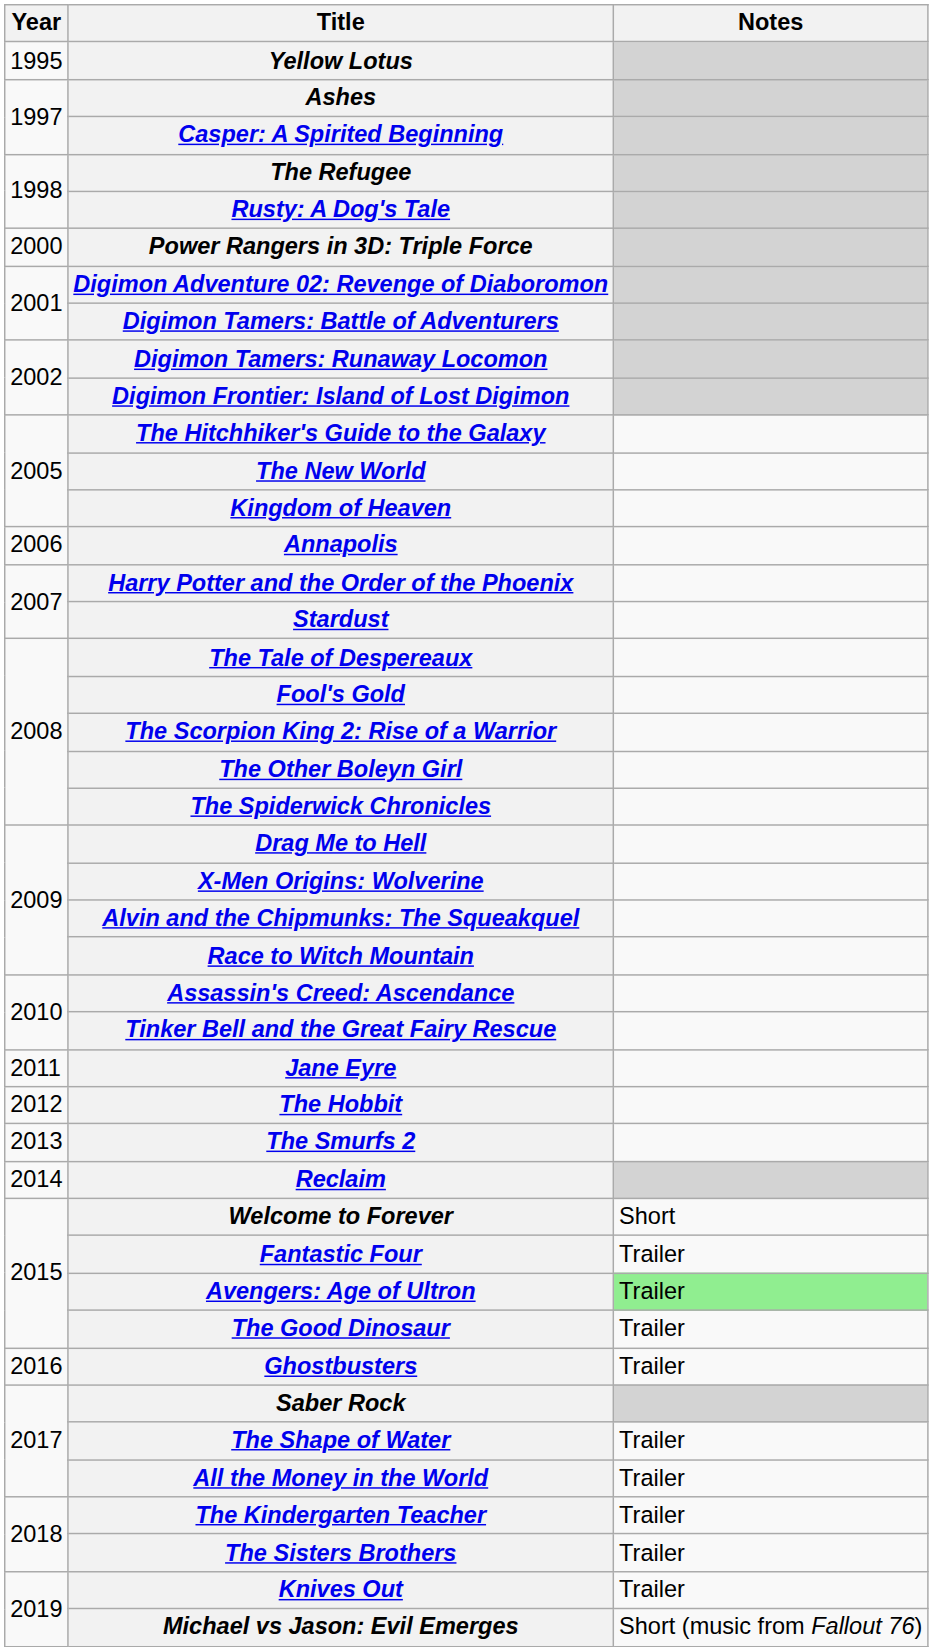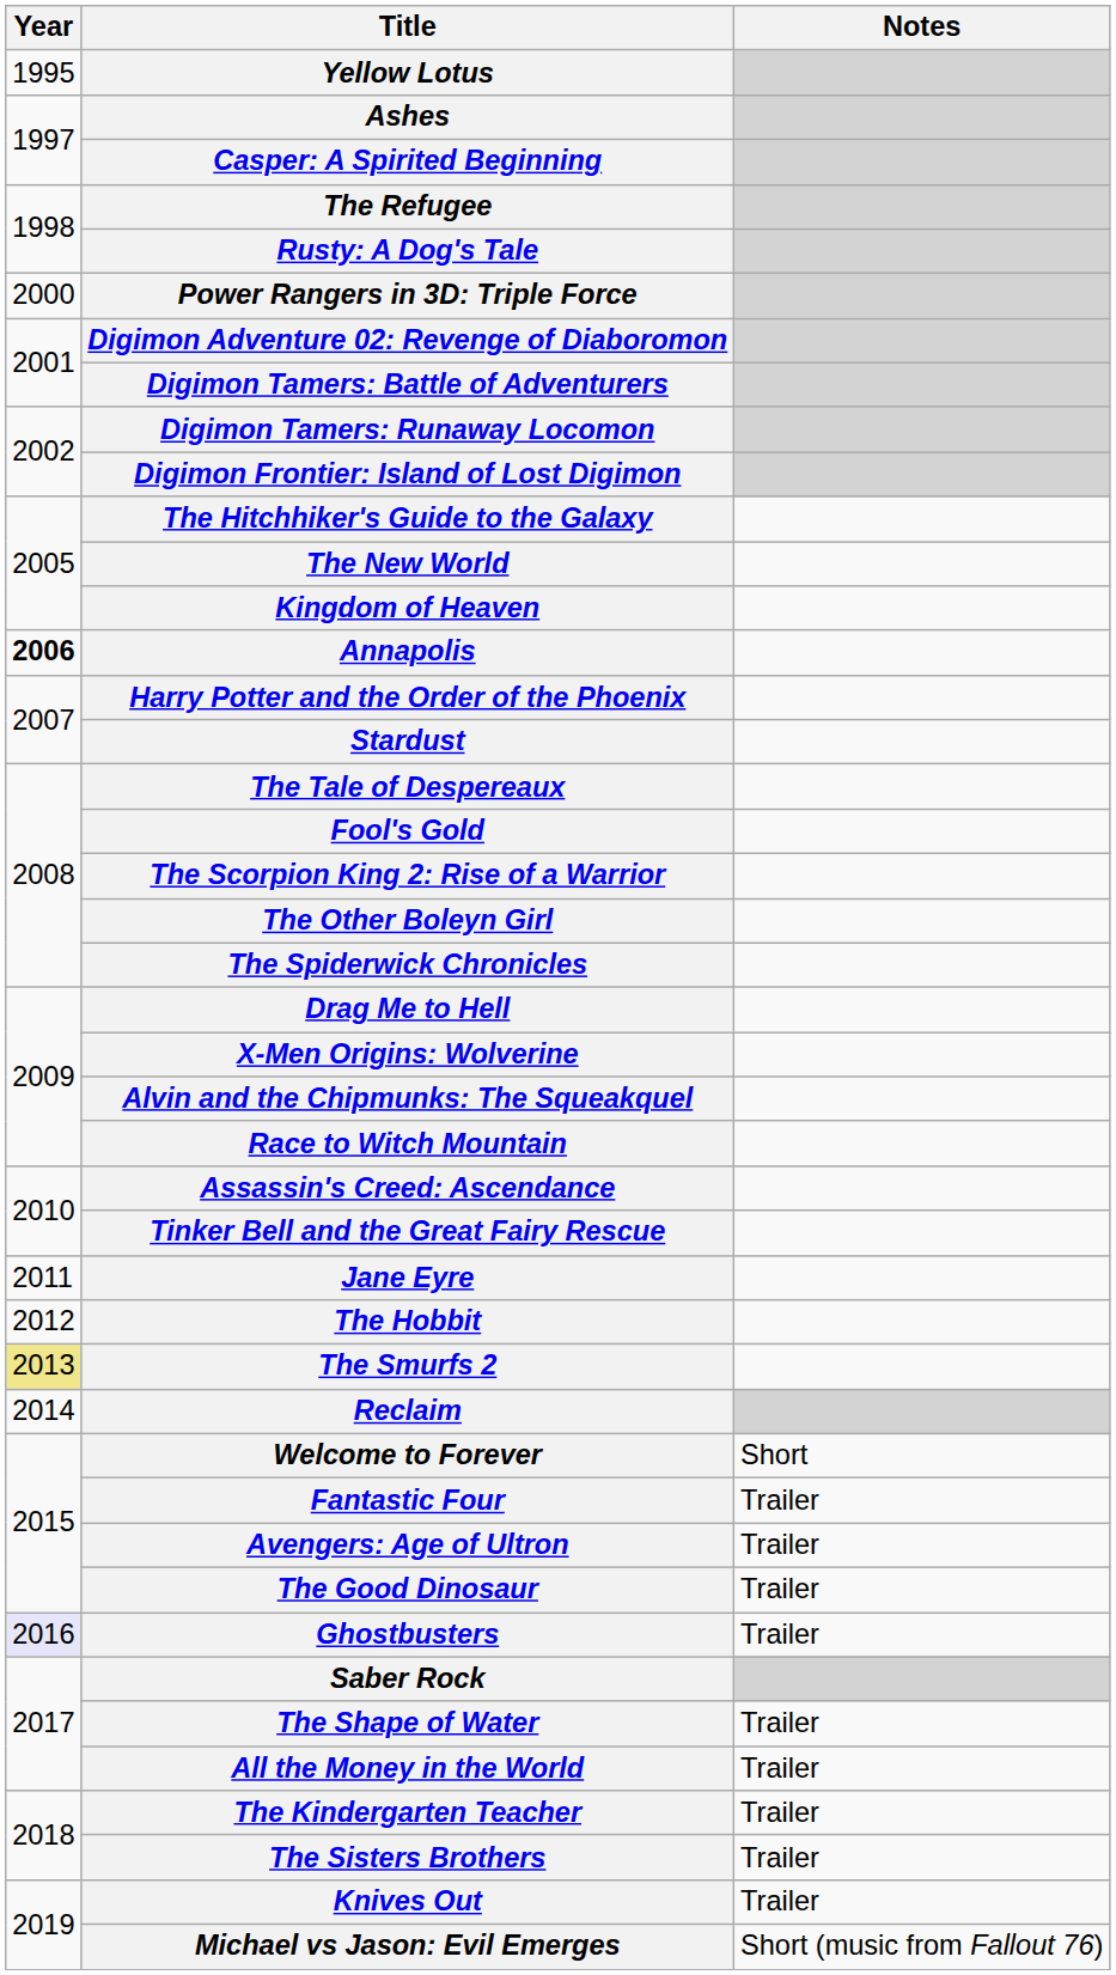Annapolis | Year: normal -> bold
The Smurfs 2 | Year: no background -> khaki background
Avengers: Age of Ultron | Notes: lightgreen background -> no background
Ghostbusters | Year: no background -> lavender background
